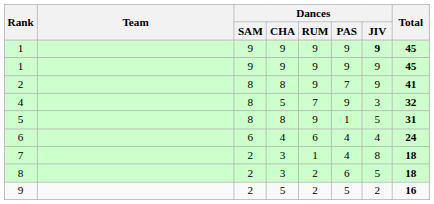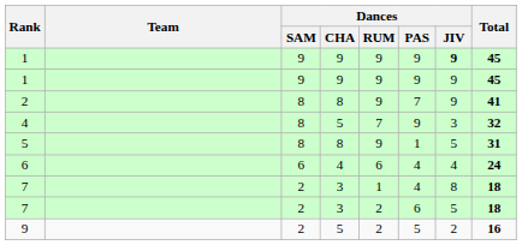row 10 | Rank: 8 -> 7
